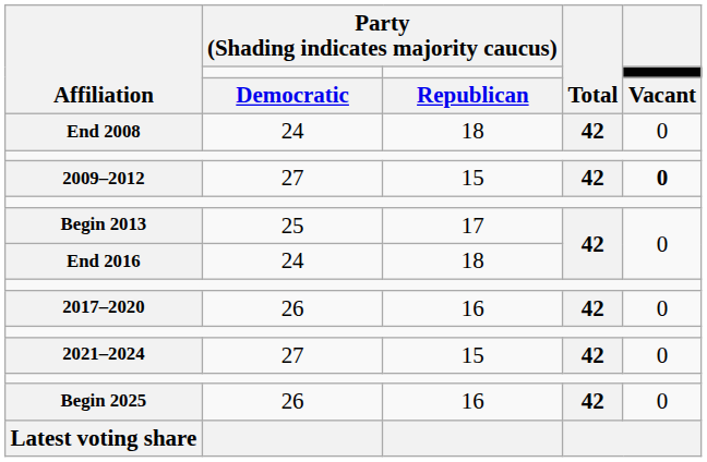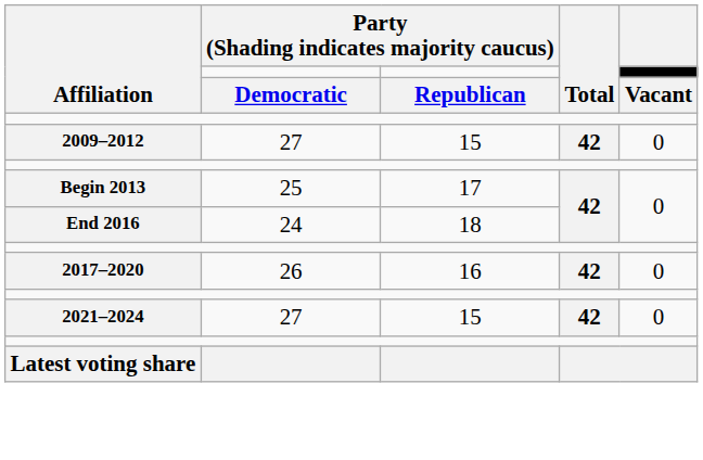- row: End 2008 | 24 | 18 | 42 | 0
2009–2012 | column 5: bold -> normal
- row: Begin 2025 | 26 | 16 | 42 | 0
